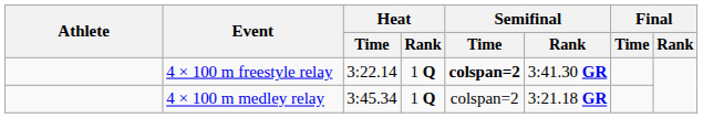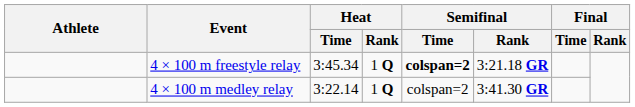4 × 100 m freestyle relay | Heat / Time: 3:22.14 -> 3:45.34
4 × 100 m freestyle relay | Semifinal / Rank: 3:41.30 GR -> 3:21.18 GR
4 × 100 m medley relay | Heat / Time: 3:45.34 -> 3:22.14
4 × 100 m medley relay | Semifinal / Rank: 3:21.18 GR -> 3:41.30 GR
